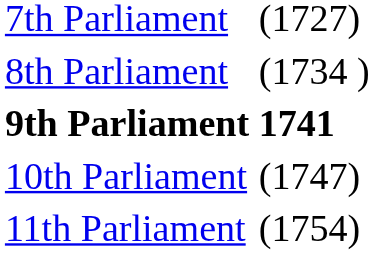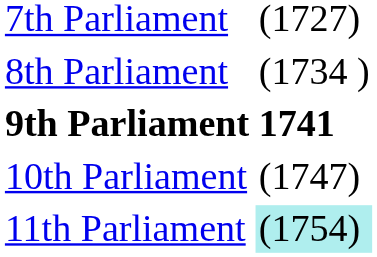11th Parliament | column 2: no background -> paleturquoise background
